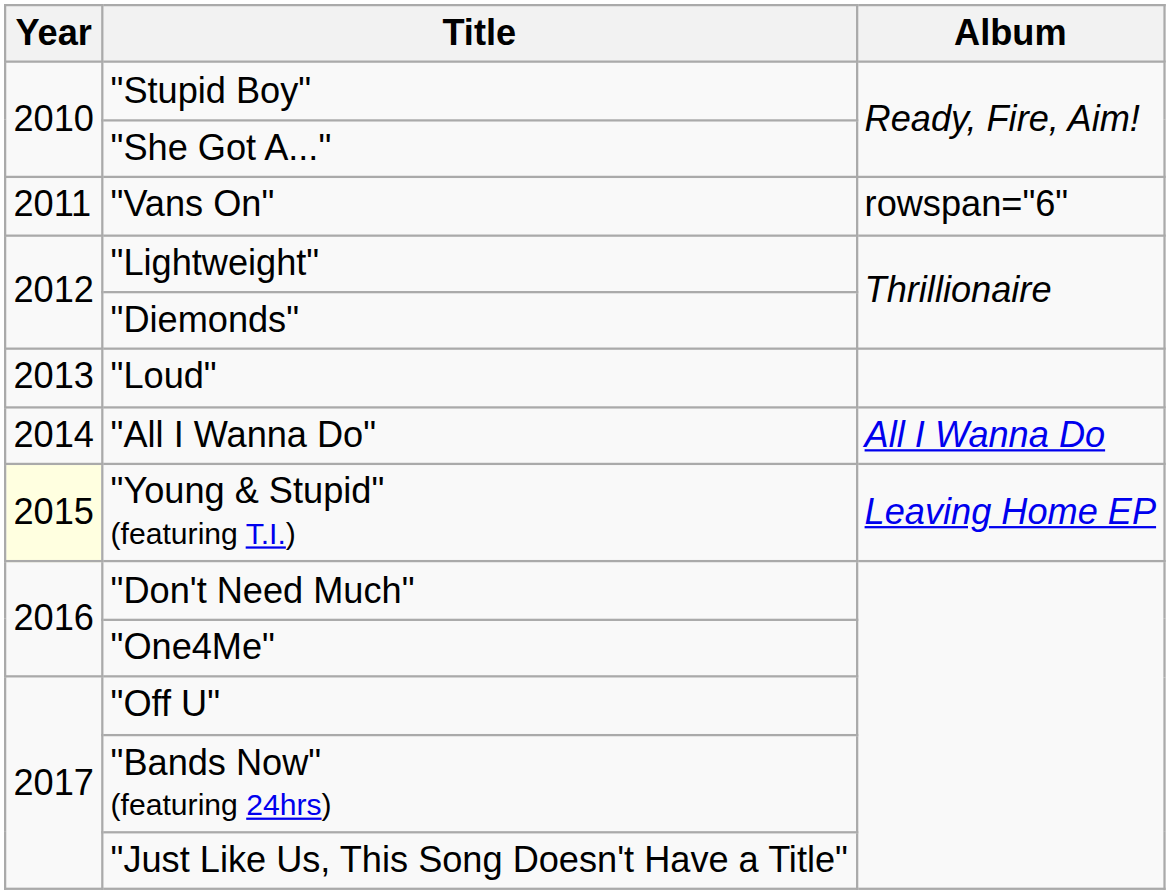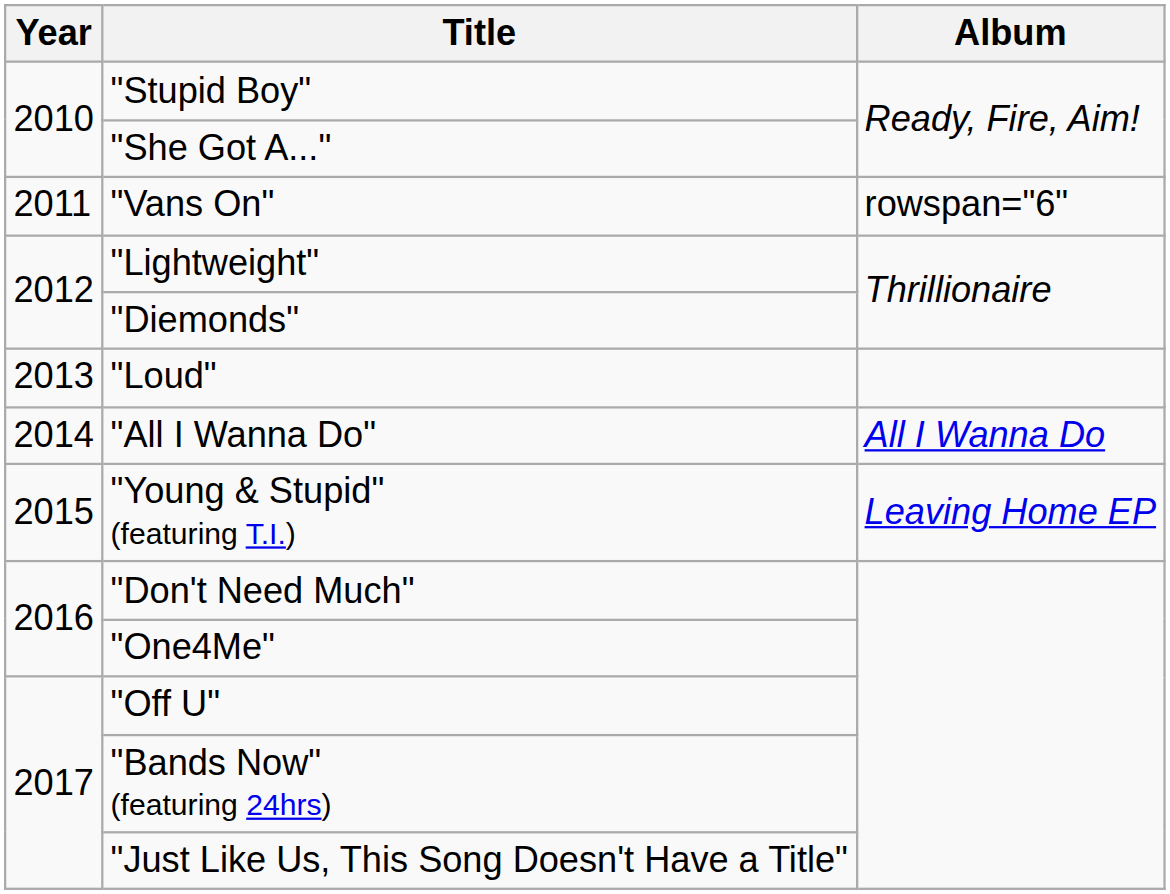"Young & Stupid" (featuring T.I.) | Year: lightyellow background -> no background
